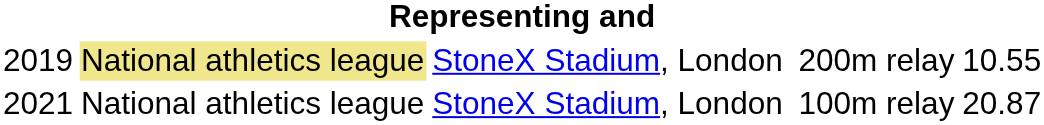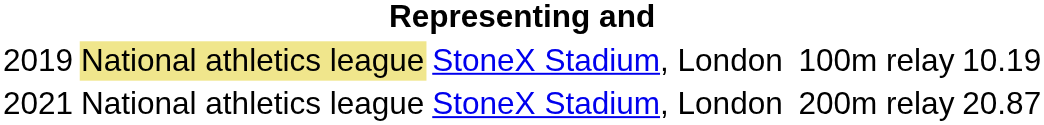row 2 | column 4: 200m relay -> 100m relay
row 2 | column 5: 10.55 -> 10.19
row 3 | column 4: 100m relay -> 200m relay
